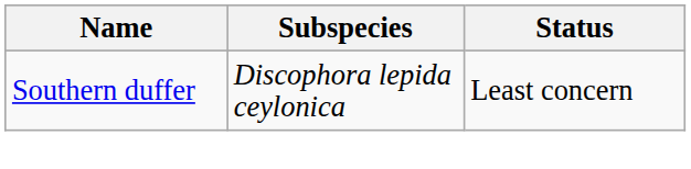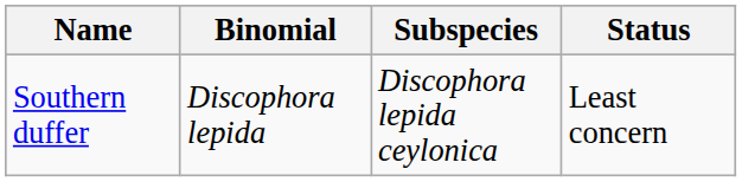+ column: Binomial | Discophora lepida
